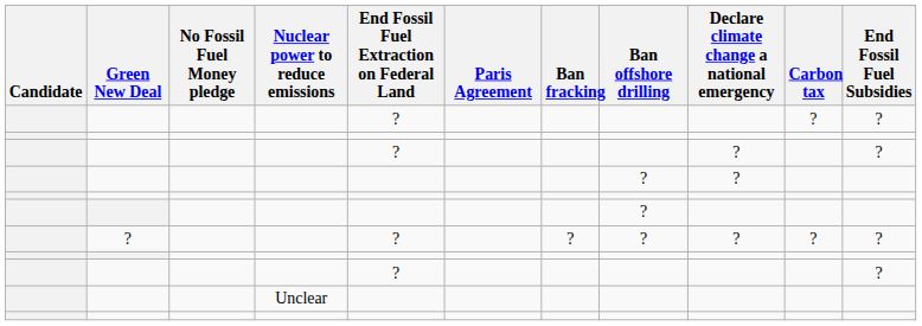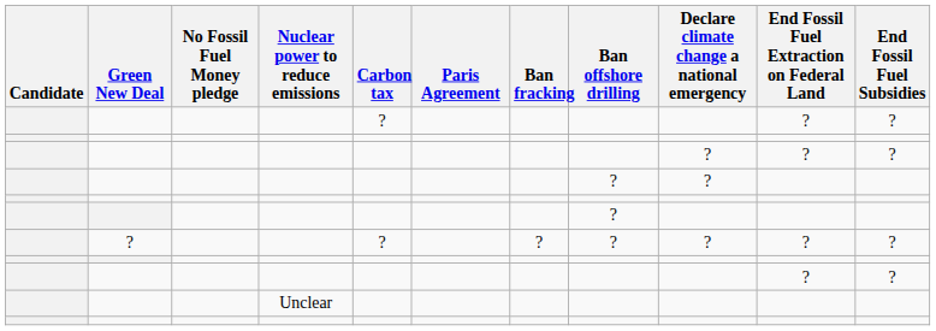columns swapped: Carbon tax <-> End Fossil Fuel Extraction on Federal Land
